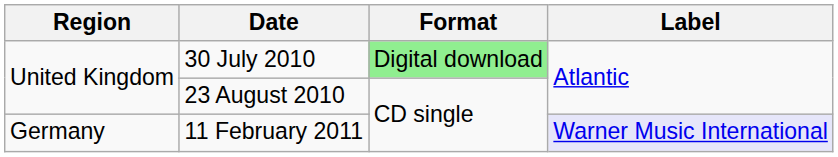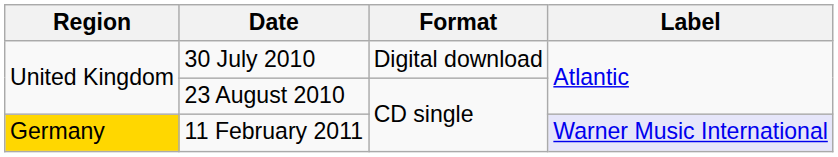30 July 2010 | Format: lightgreen background -> no background
11 February 2011 | Region: no background -> gold background
